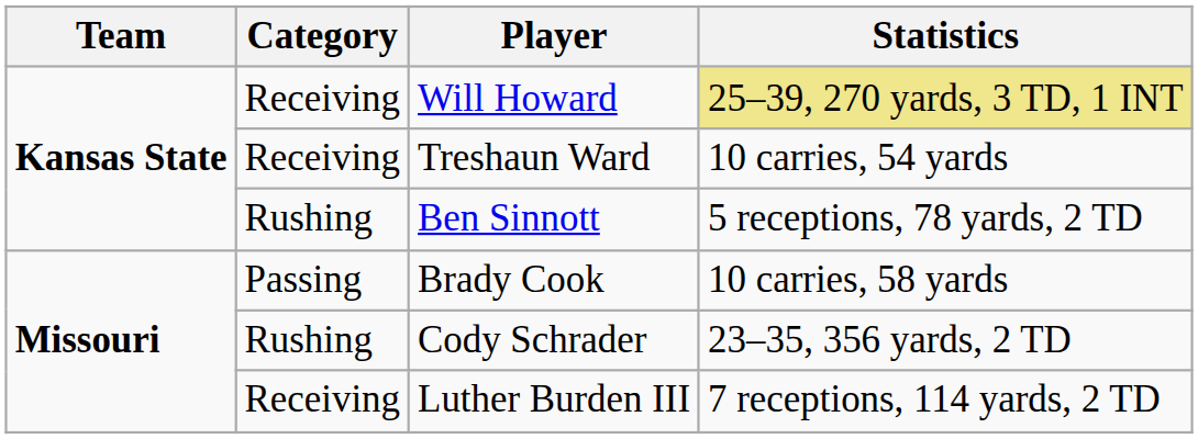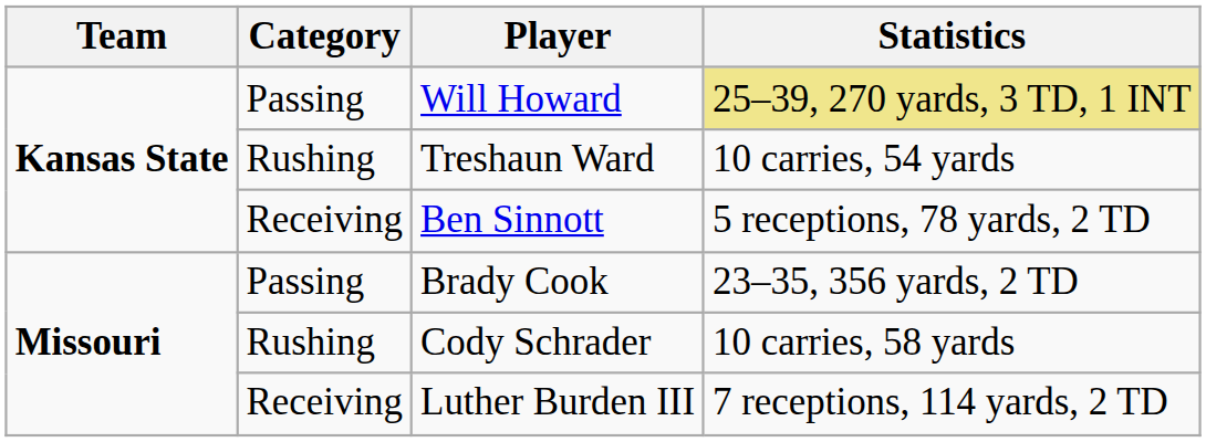Will Howard | Category: Receiving -> Passing
Treshaun Ward | Category: Receiving -> Rushing
Ben Sinnott | Category: Rushing -> Receiving
Brady Cook | Statistics: 10 carries, 58 yards -> 23–35, 356 yards, 2 TD
Cody Schrader | Statistics: 23–35, 356 yards, 2 TD -> 10 carries, 58 yards
